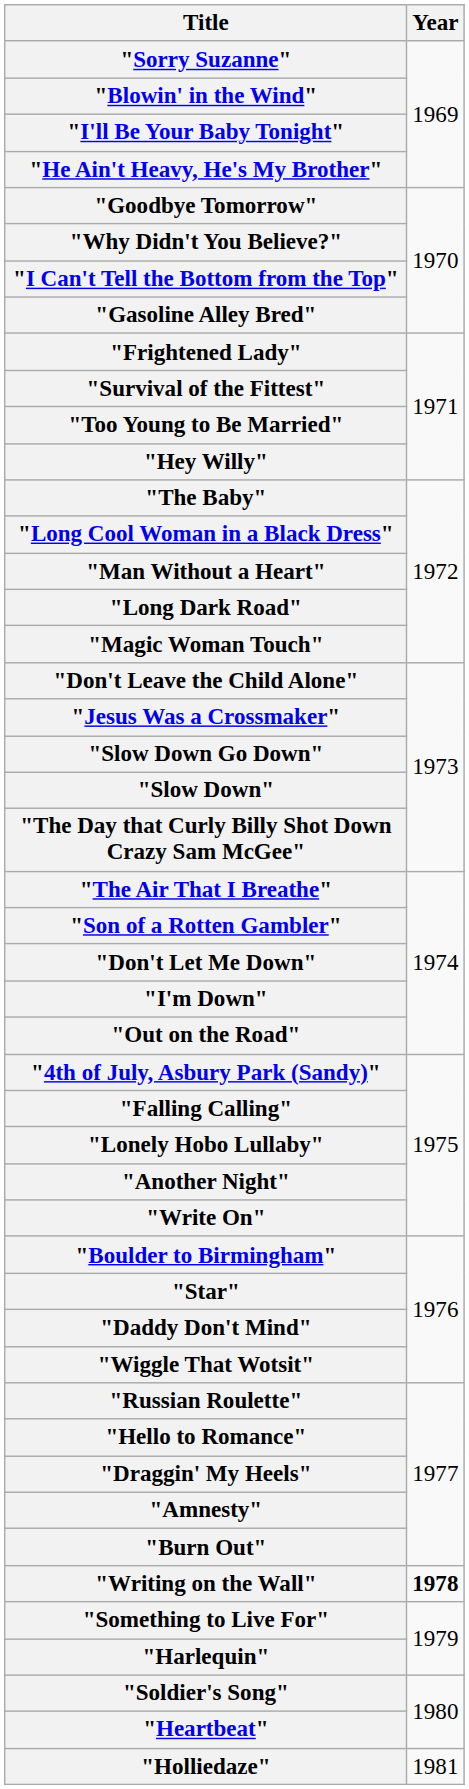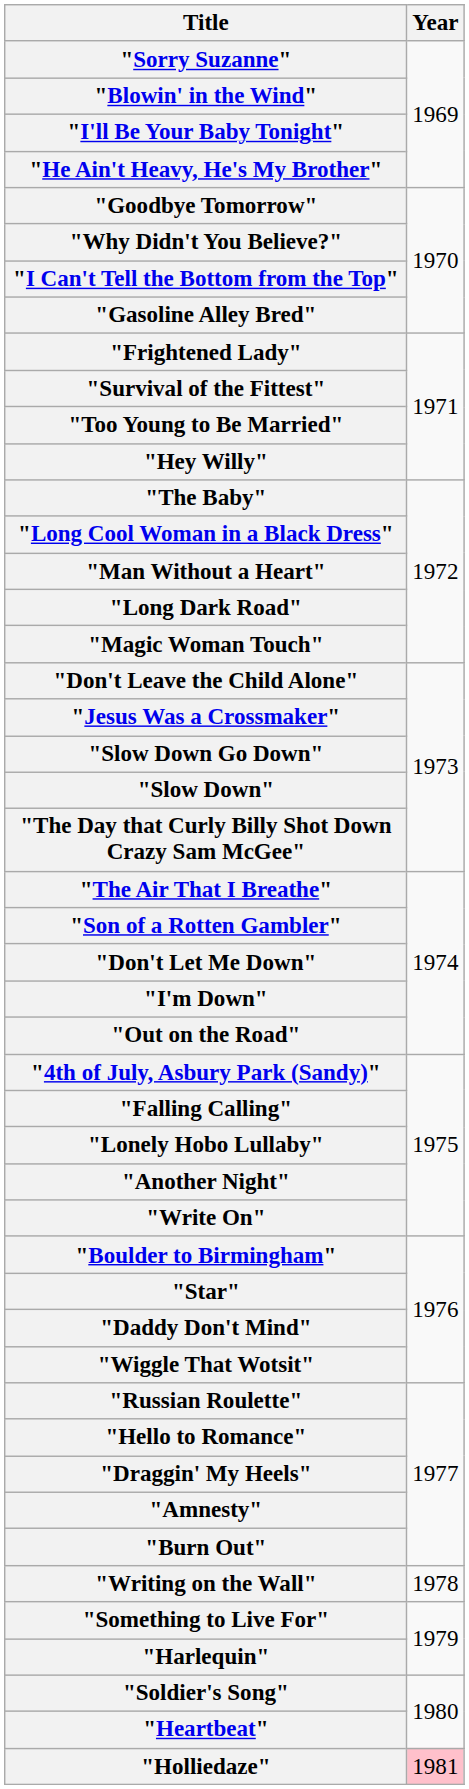"Writing on the Wall" | Year: bold -> normal
"Holliedaze" | Year: no background -> pink background
